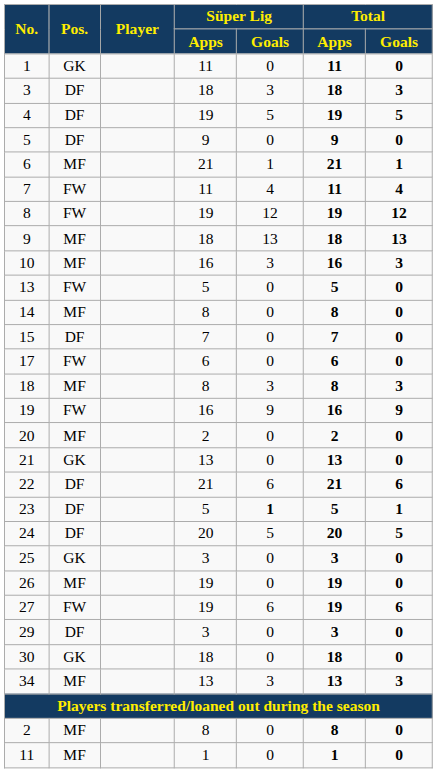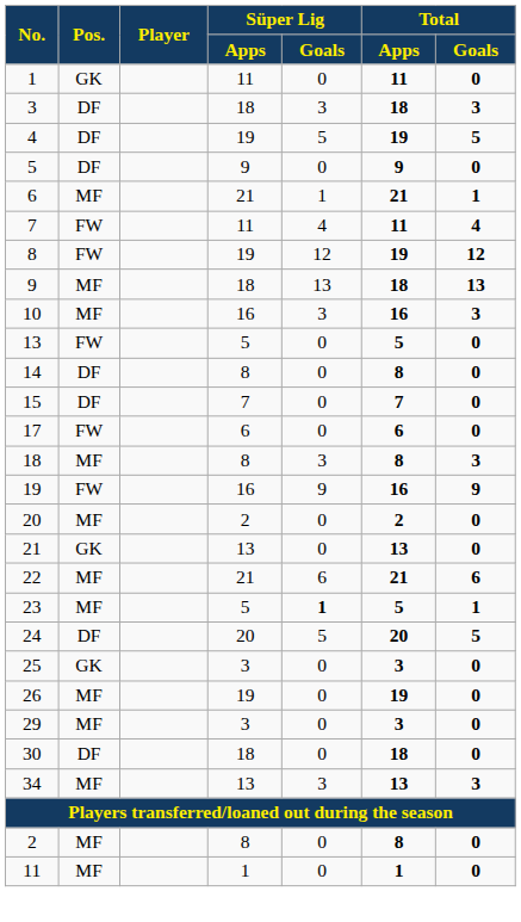14 | Pos.: MF -> DF
22 | Pos.: DF -> MF
23 | Pos.: DF -> MF
- row: 27 | FW | 19 | 6 | 19 | 6
29 | Pos.: DF -> MF
30 | Pos.: GK -> DF
